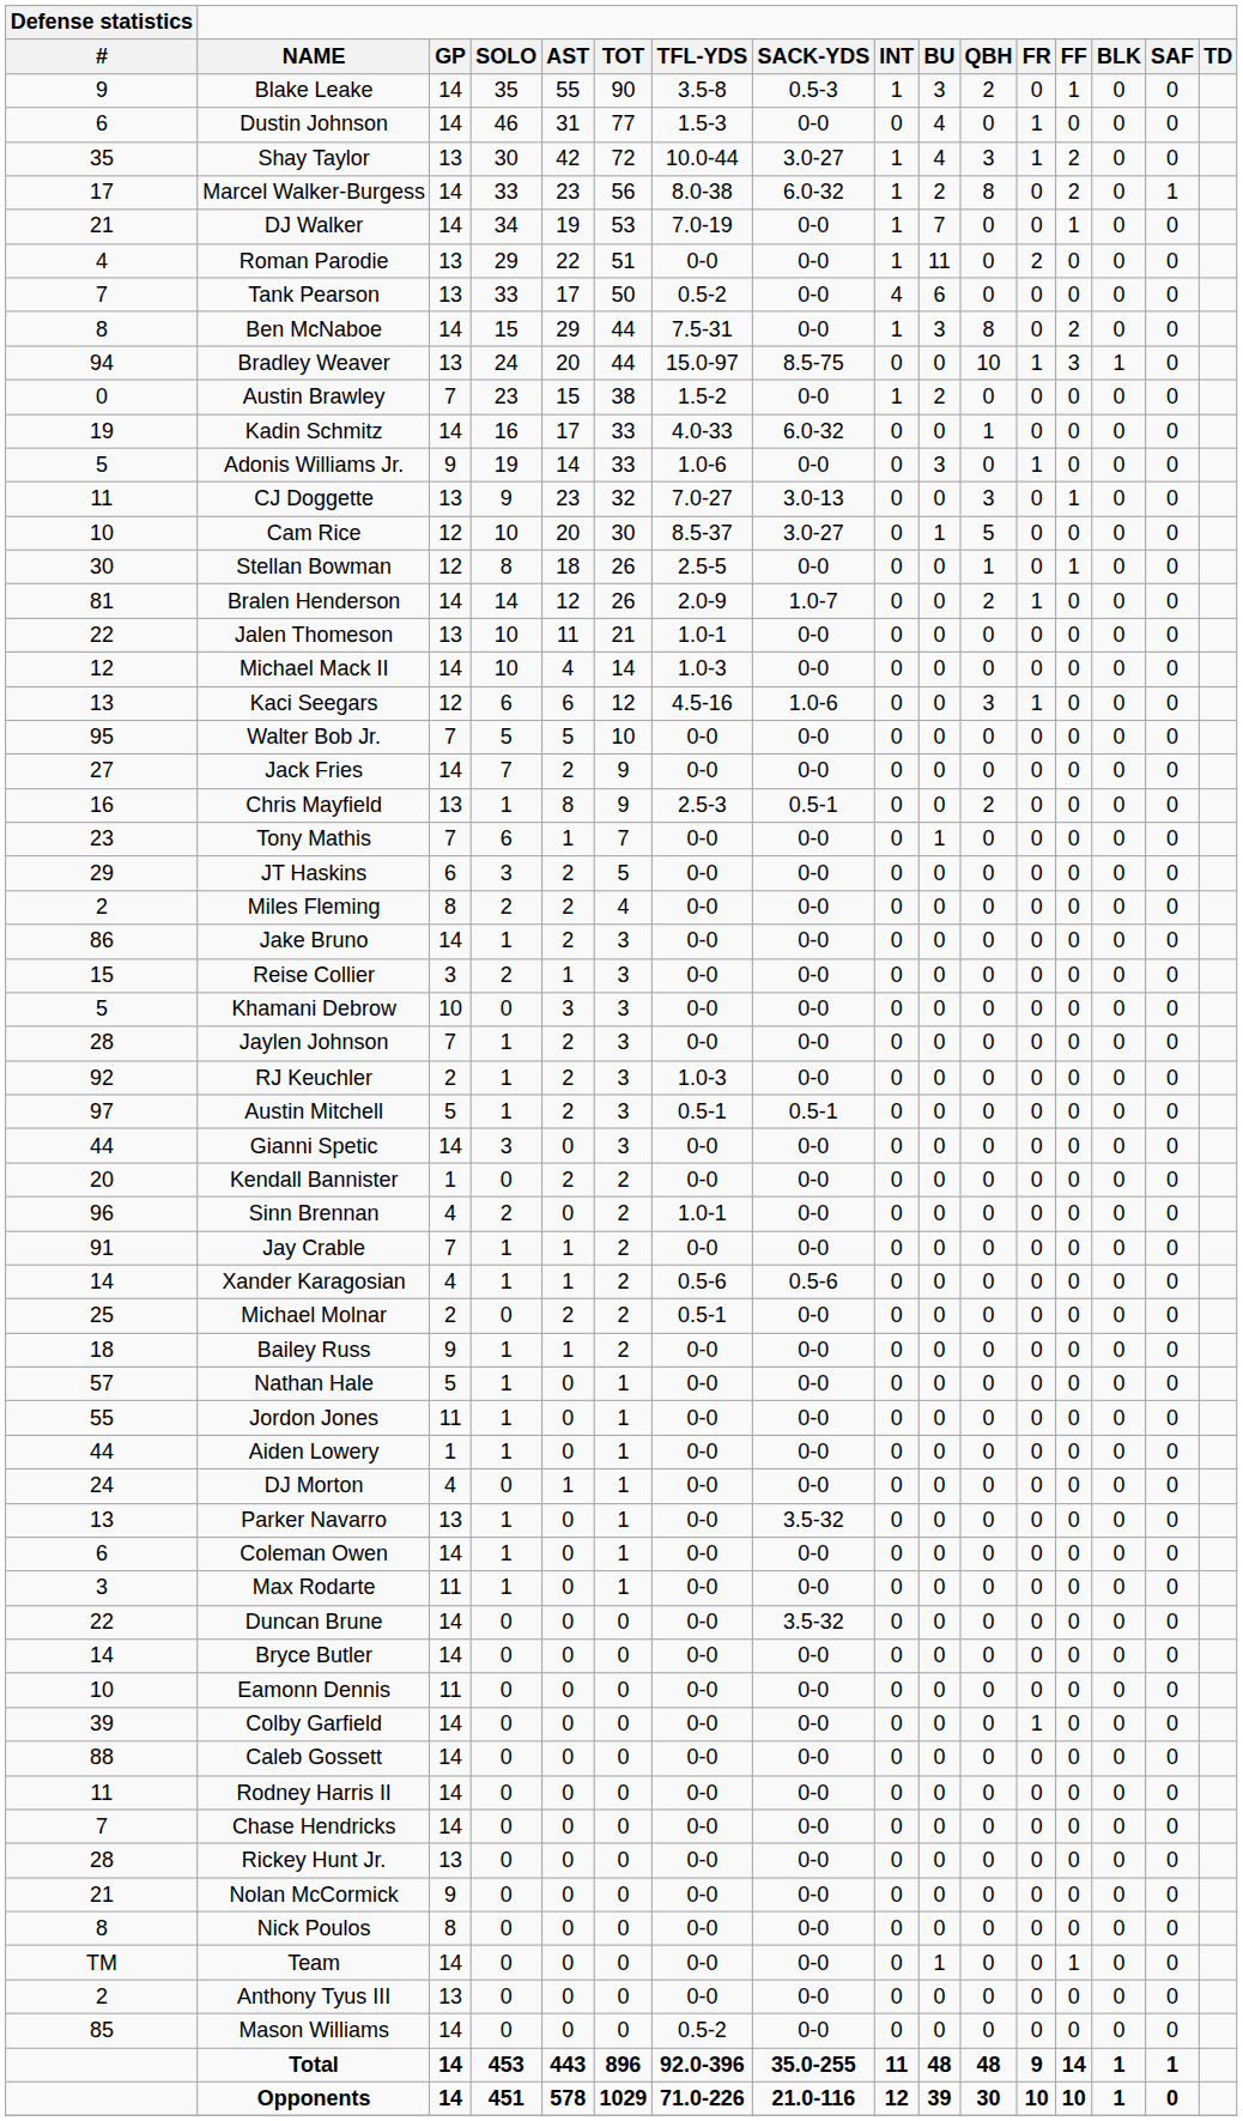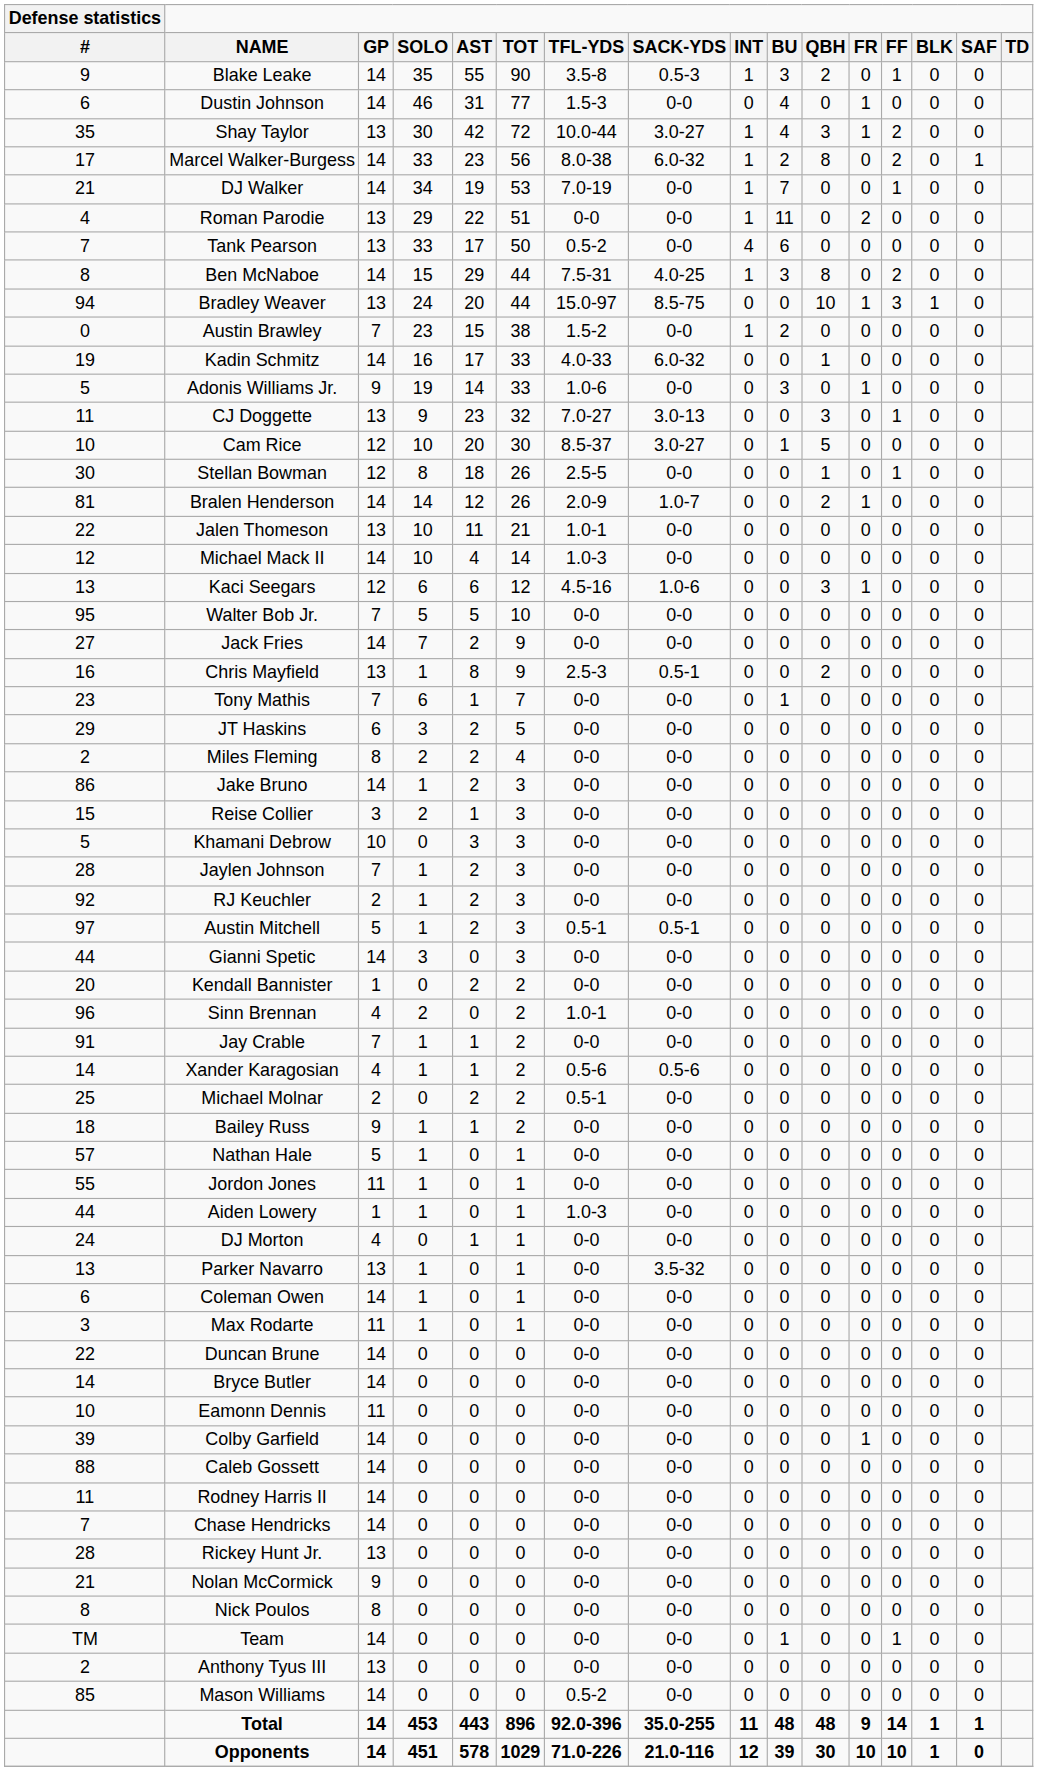Ben McNaboe | SACK-YDS: 0-0 -> 4.0-25
RJ Keuchler | TFL-YDS: 1.0-3 -> 0-0
Aiden Lowery | TFL-YDS: 0-0 -> 1.0-3
Duncan Brune | SACK-YDS: 3.5-32 -> 0-0
